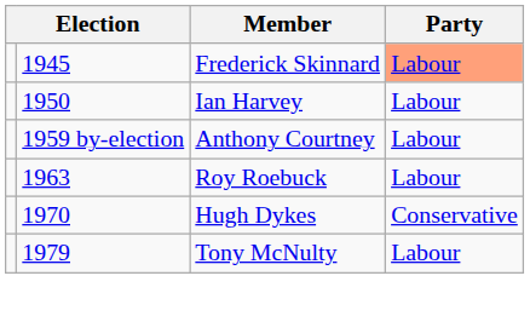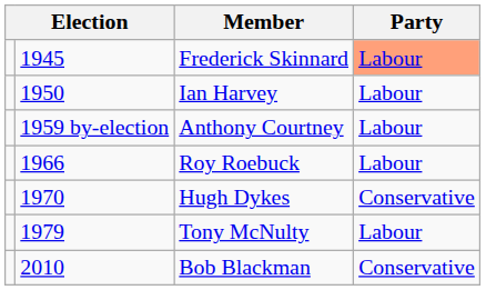Roy Roebuck | column 2: 1963 -> 1966
+ row: 2010 | Bob Blackman | Conservative
